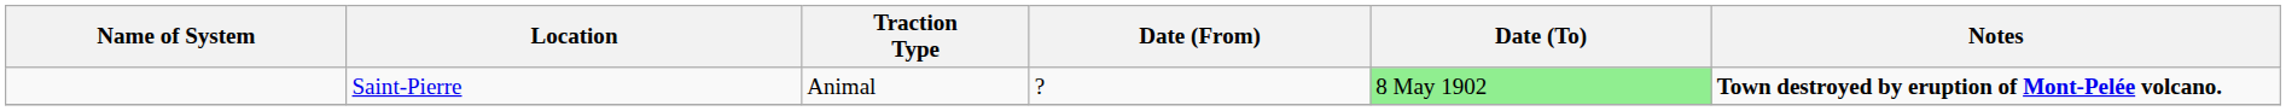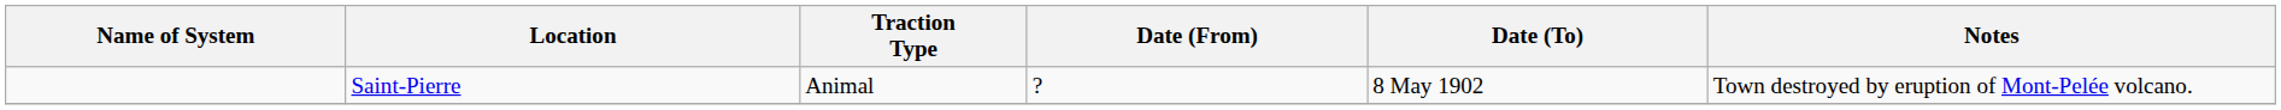Saint-Pierre | Date (To): lightgreen background -> no background
Saint-Pierre | Notes: bold -> normal
